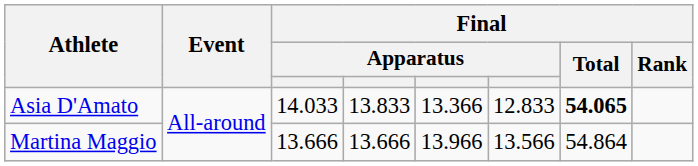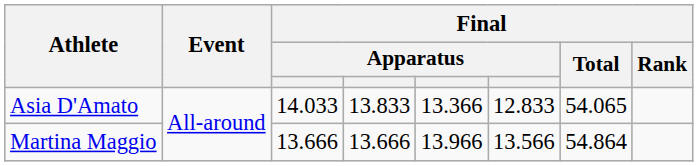row 4 | Final / Total: bold -> normal
